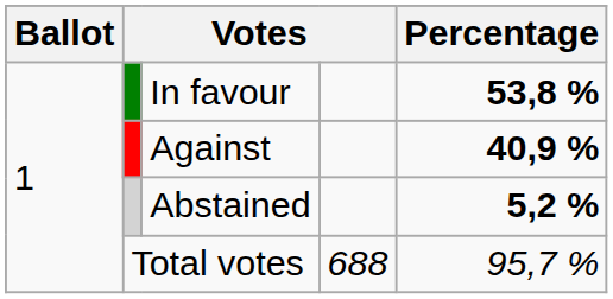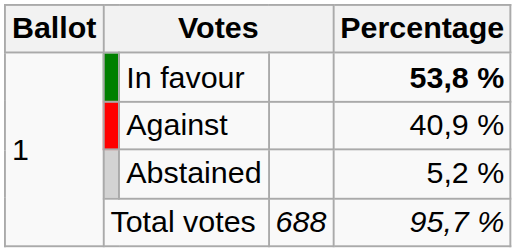Against | Percentage: bold -> normal
Abstained | Percentage: bold -> normal
